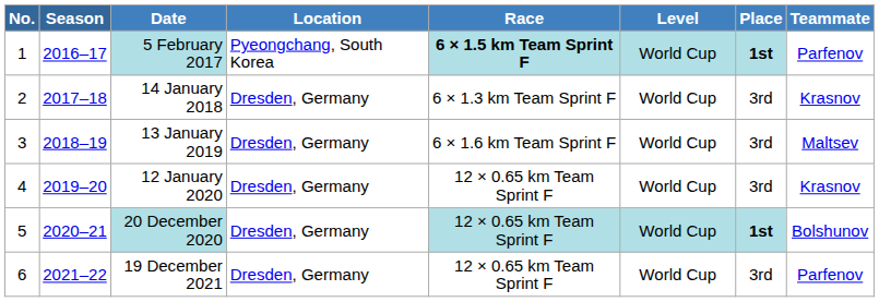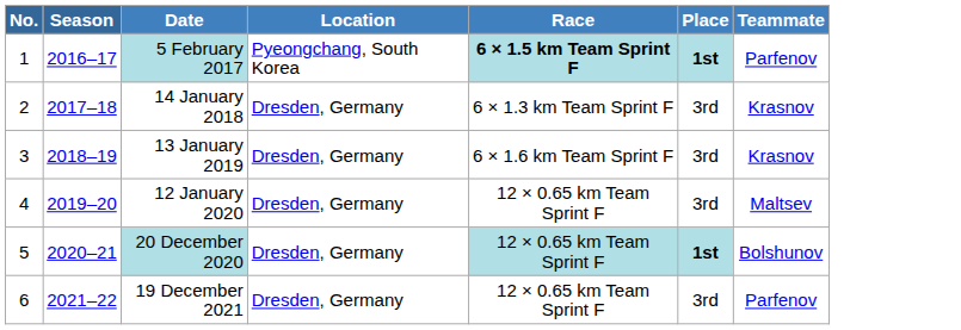- column: Level | World Cup | World Cup | World Cup | World Cup | World Cup | World Cup
13 January 2019 | Teammate: Maltsev -> Krasnov
12 January 2020 | Teammate: Krasnov -> Maltsev
